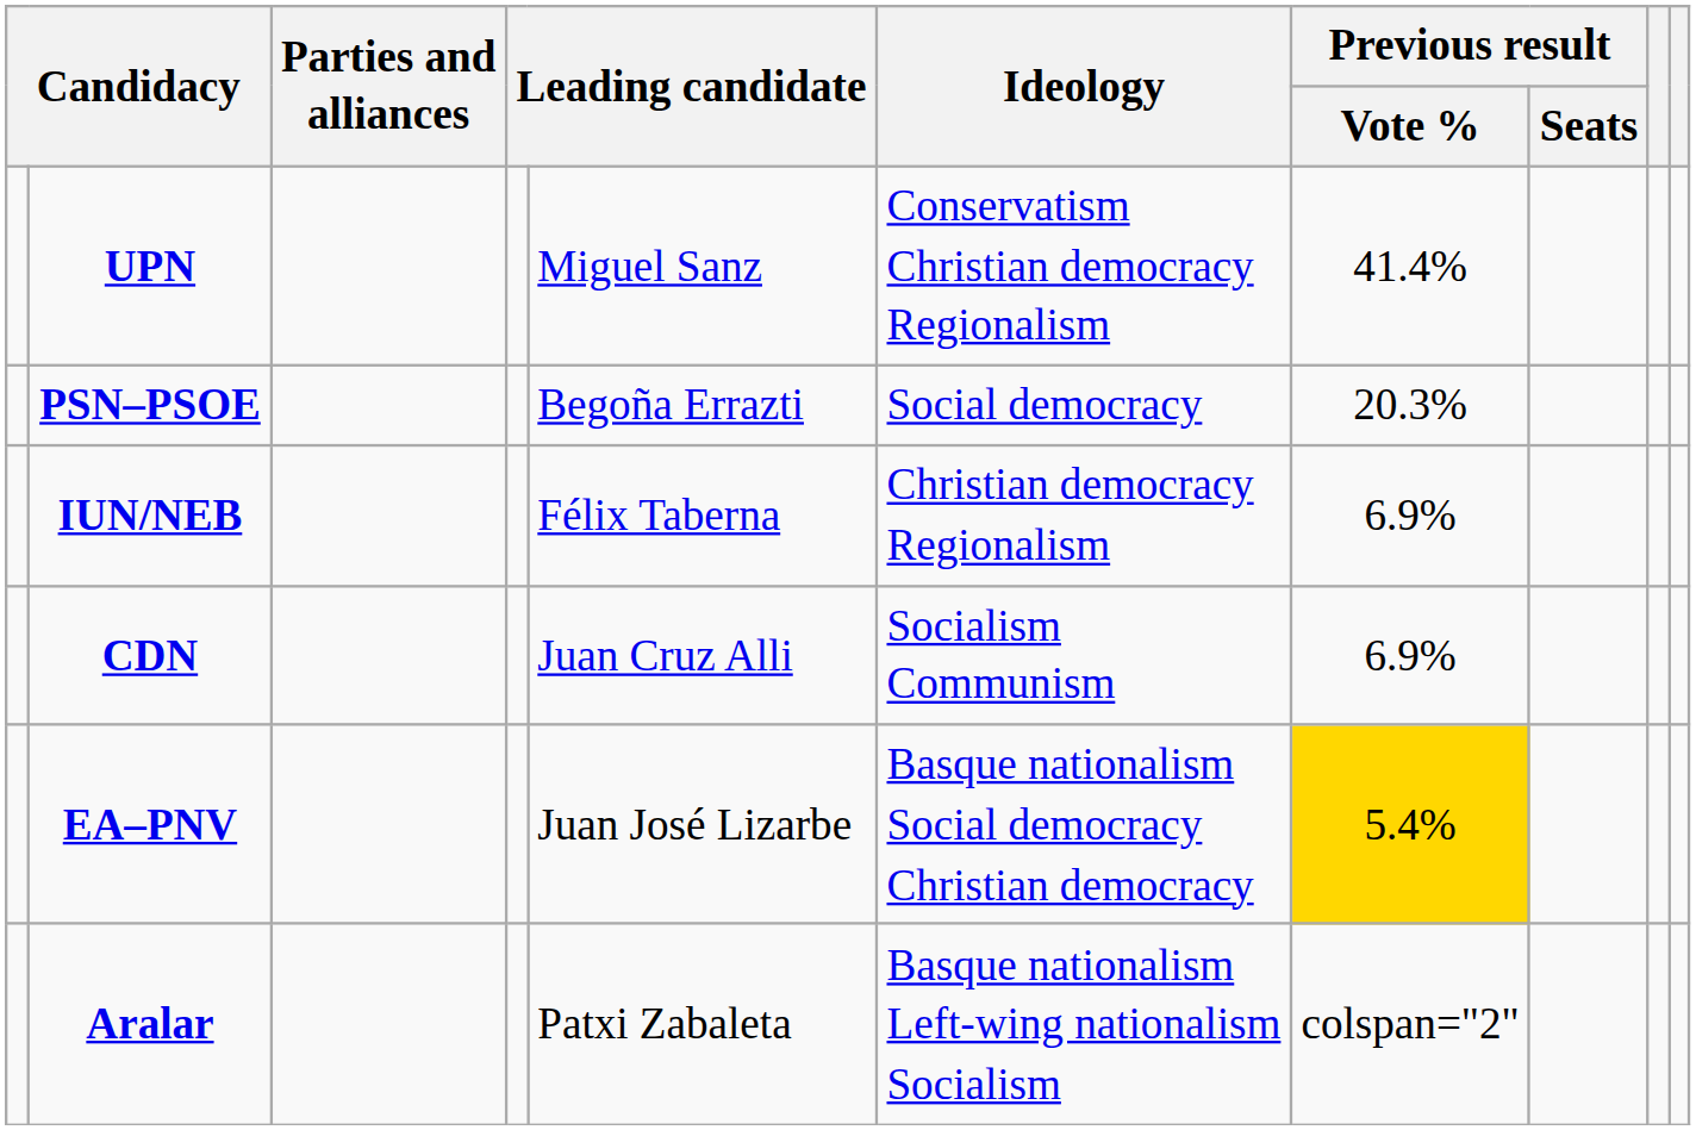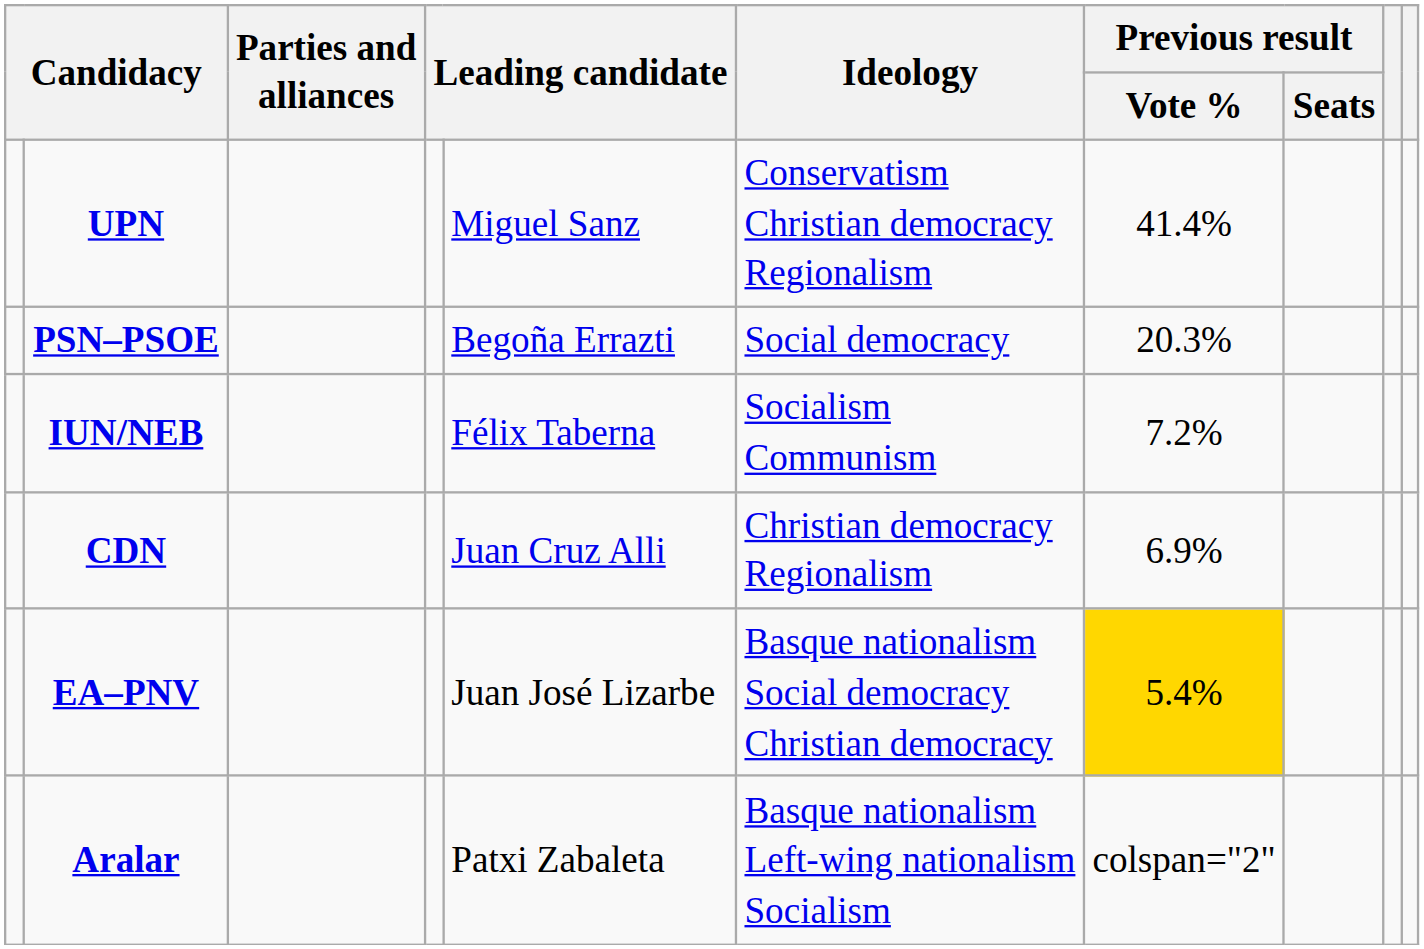IUN/NEB | Ideology: Christian democracy Regionalism -> Socialism Communism
IUN/NEB | Previous result / Vote %: 6.9% -> 7.2%
CDN | Ideology: Socialism Communism -> Christian democracy Regionalism
